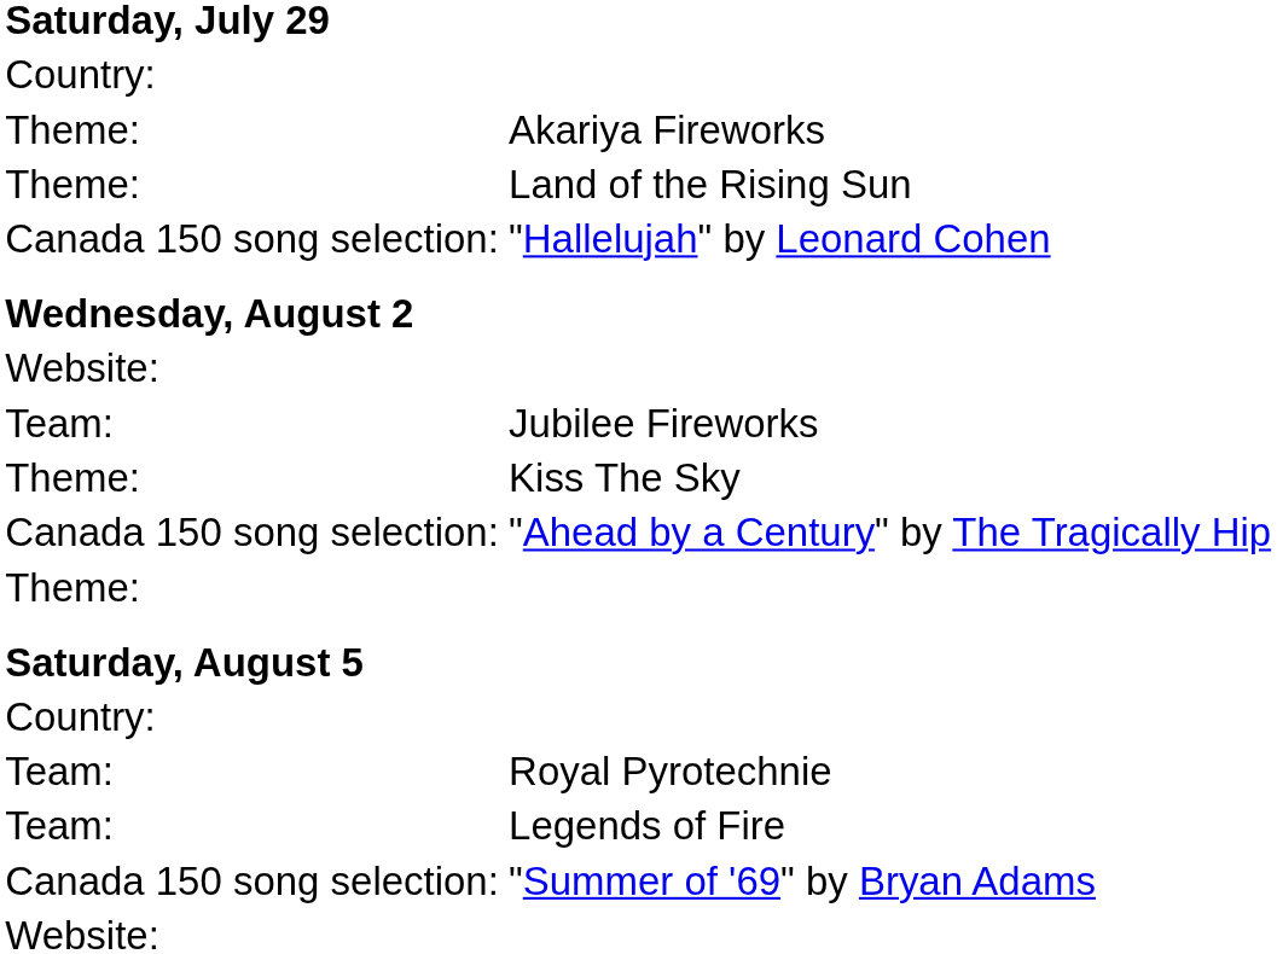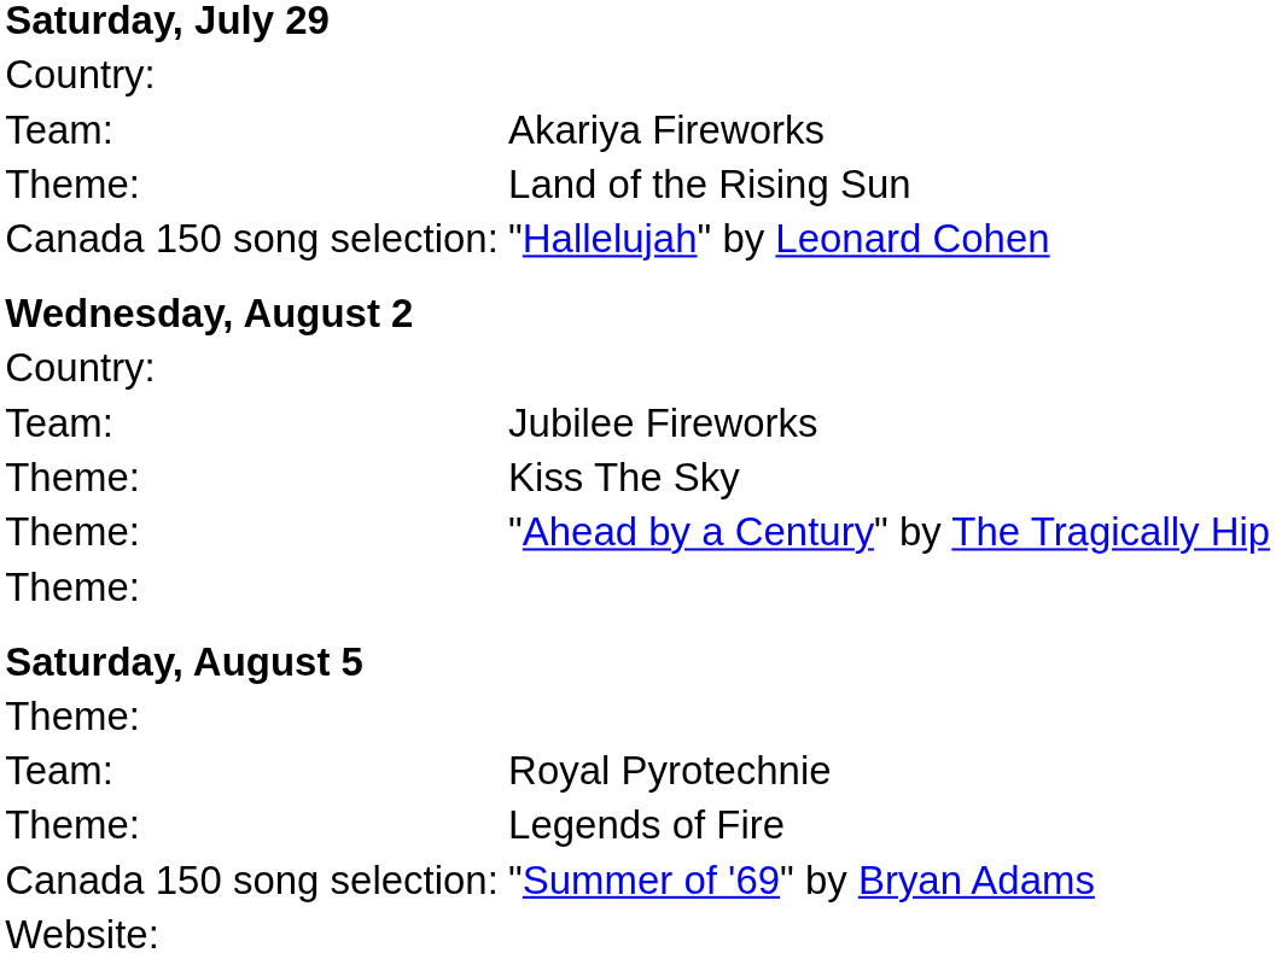row 3 | column 1: Theme: -> Team:
row 7 | column 1: Website: -> Country:
row 10 | column 1: Canada 150 song selection: -> Theme:
row 13 | column 1: Country: -> Theme:
row 15 | column 1: Team: -> Theme:
